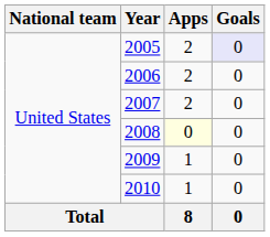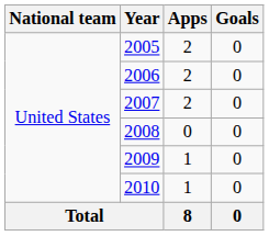2005 | Goals: lavender background -> no background
2008 | Apps: lightyellow background -> no background
